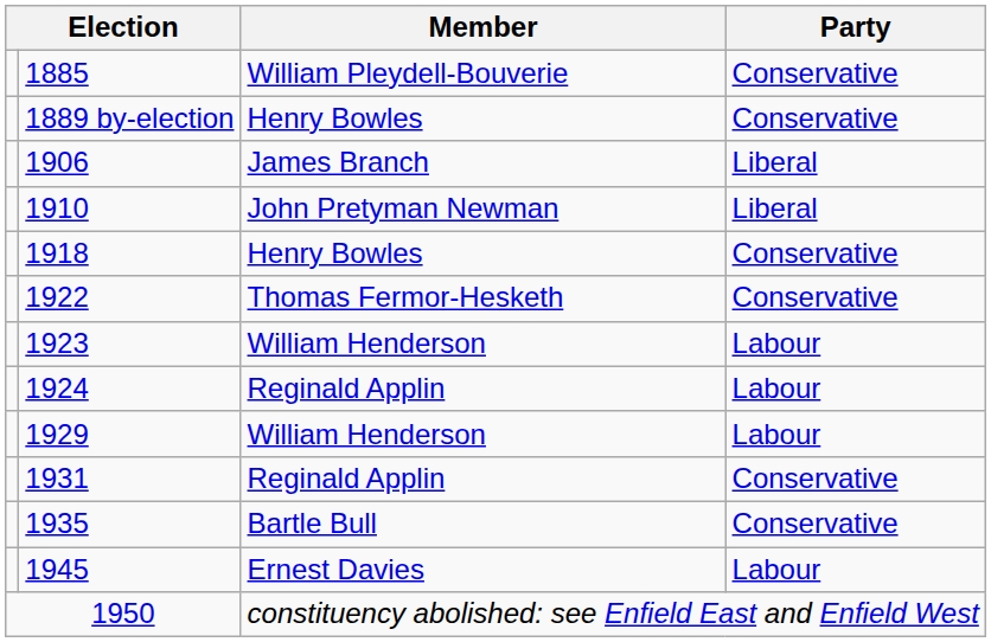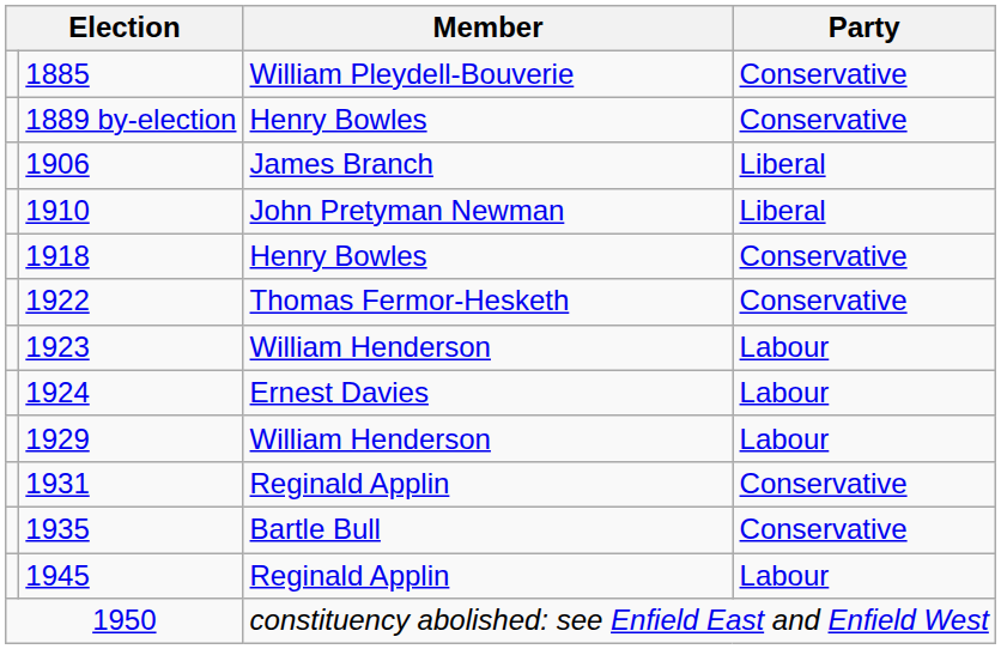1924 | Member: Reginald Applin -> Ernest Davies
1945 | Member: Ernest Davies -> Reginald Applin
